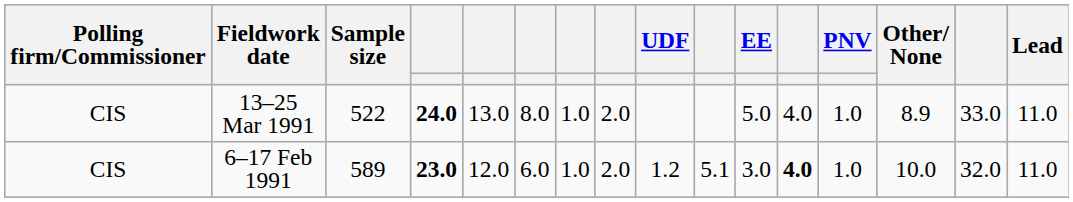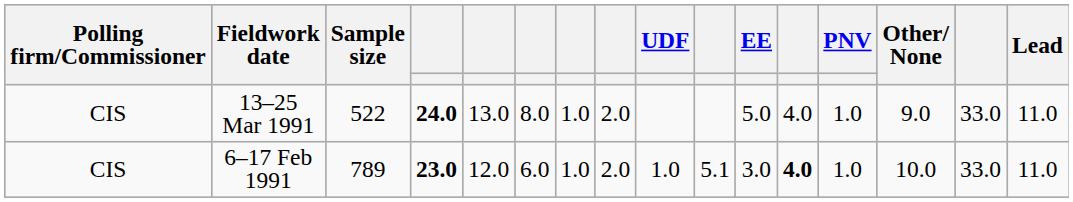13–25 Mar 1991 | Other/ None: 8.9 -> 9.0
6–17 Feb 1991 | Sample size: 589 -> 789
6–17 Feb 1991 | UDF: 1.2 -> 1.0
6–17 Feb 1991 | column 15: 32.0 -> 33.0
